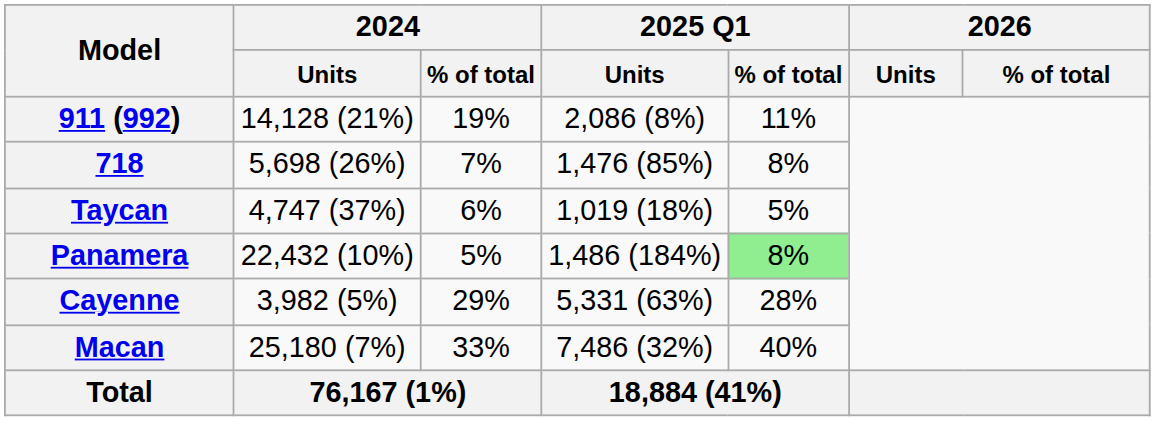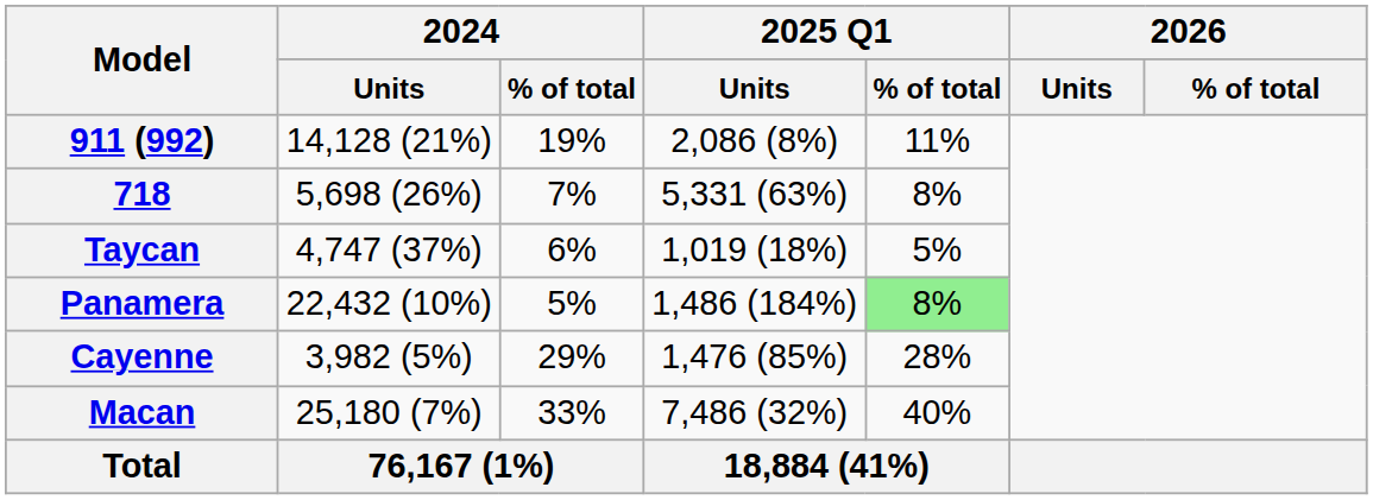718 | 2025 Q1 / Units: 1,476 (85%) -> 5,331 (63%)
Cayenne | 2025 Q1 / Units: 5,331 (63%) -> 1,476 (85%)
